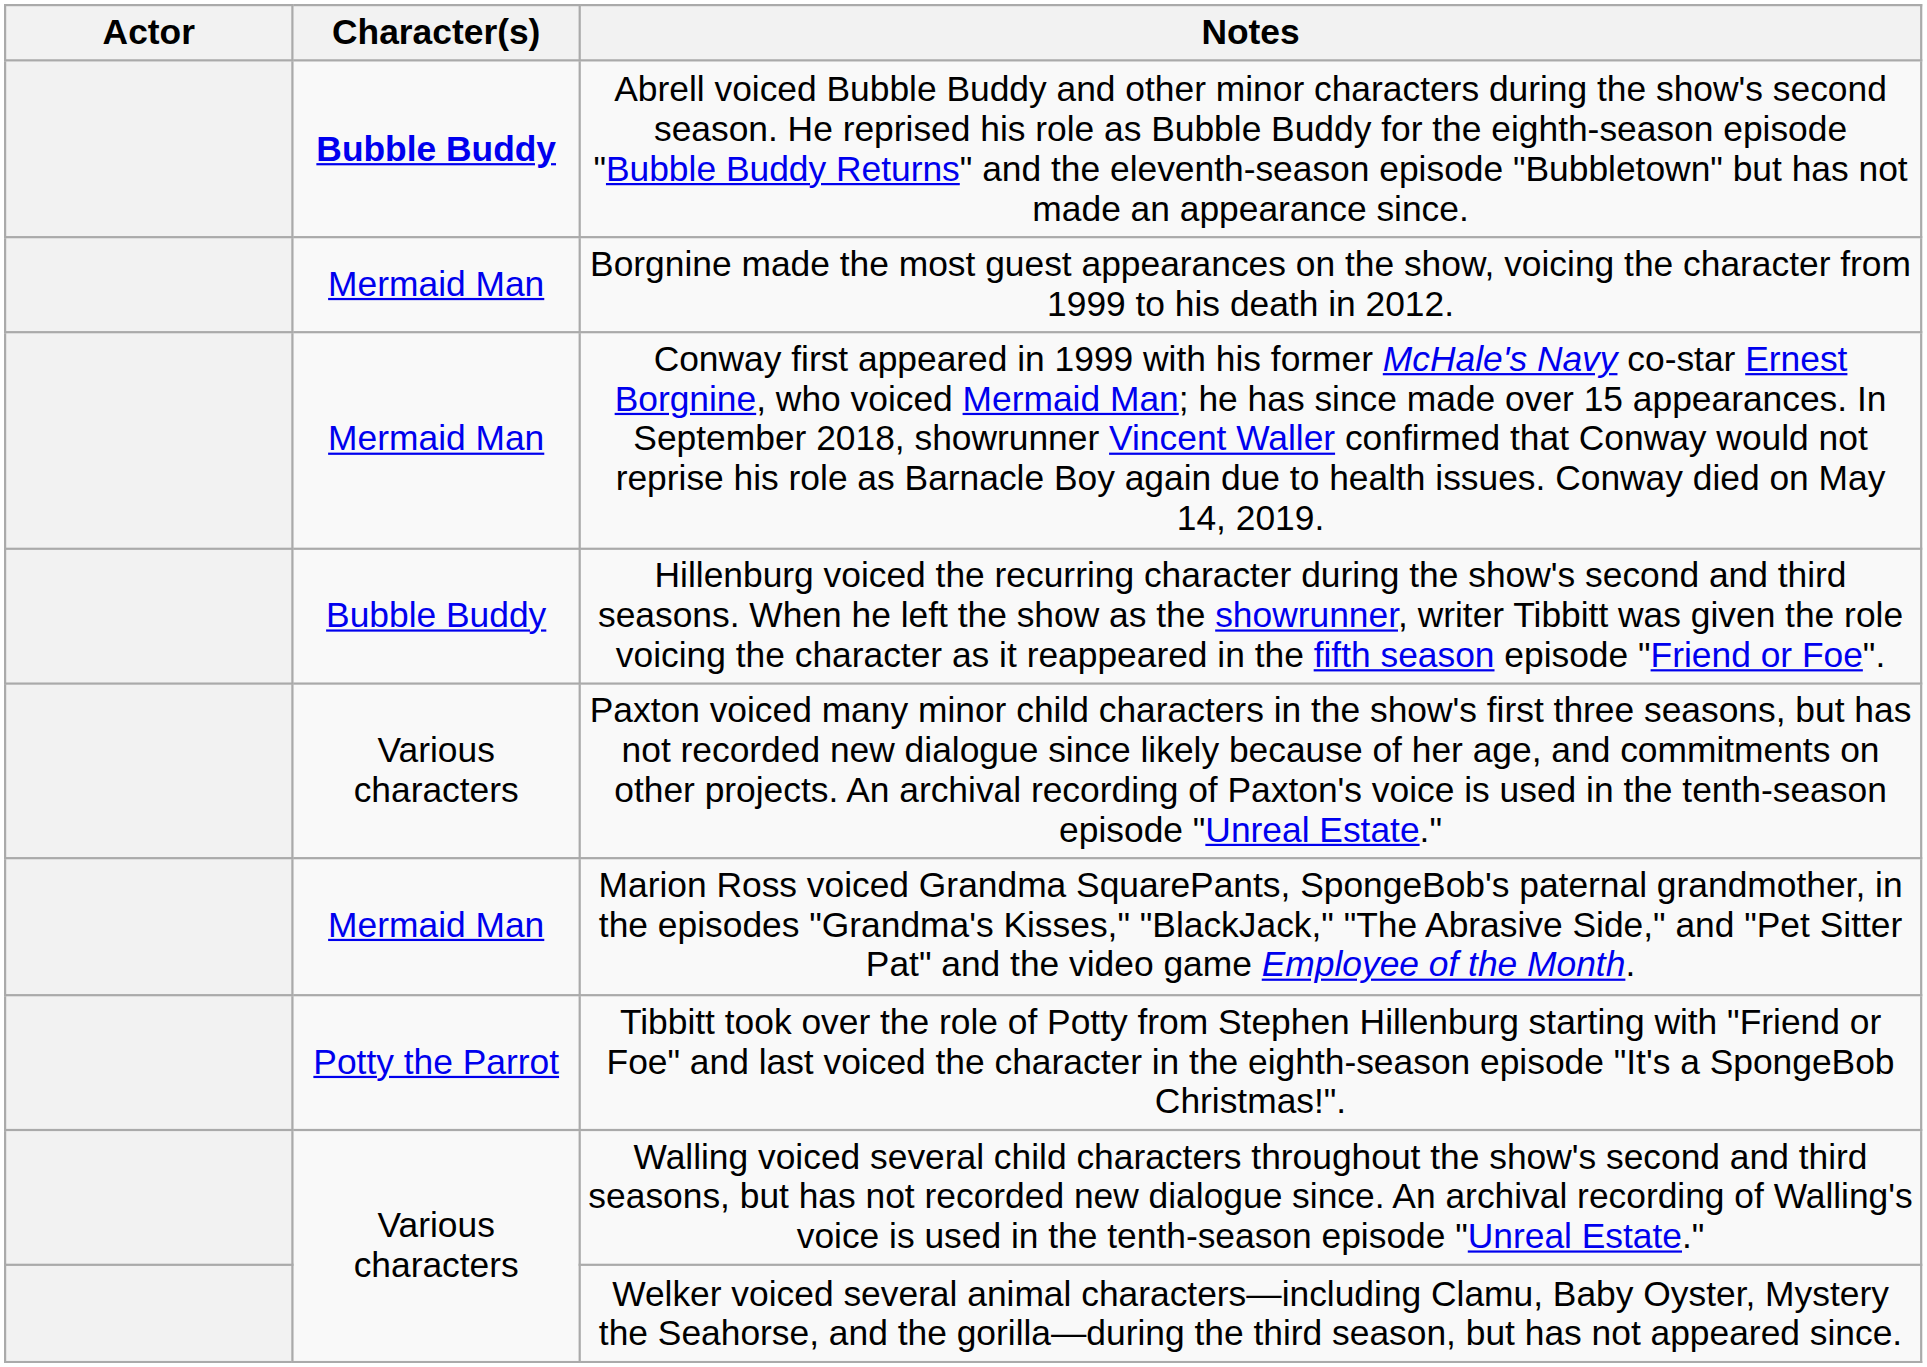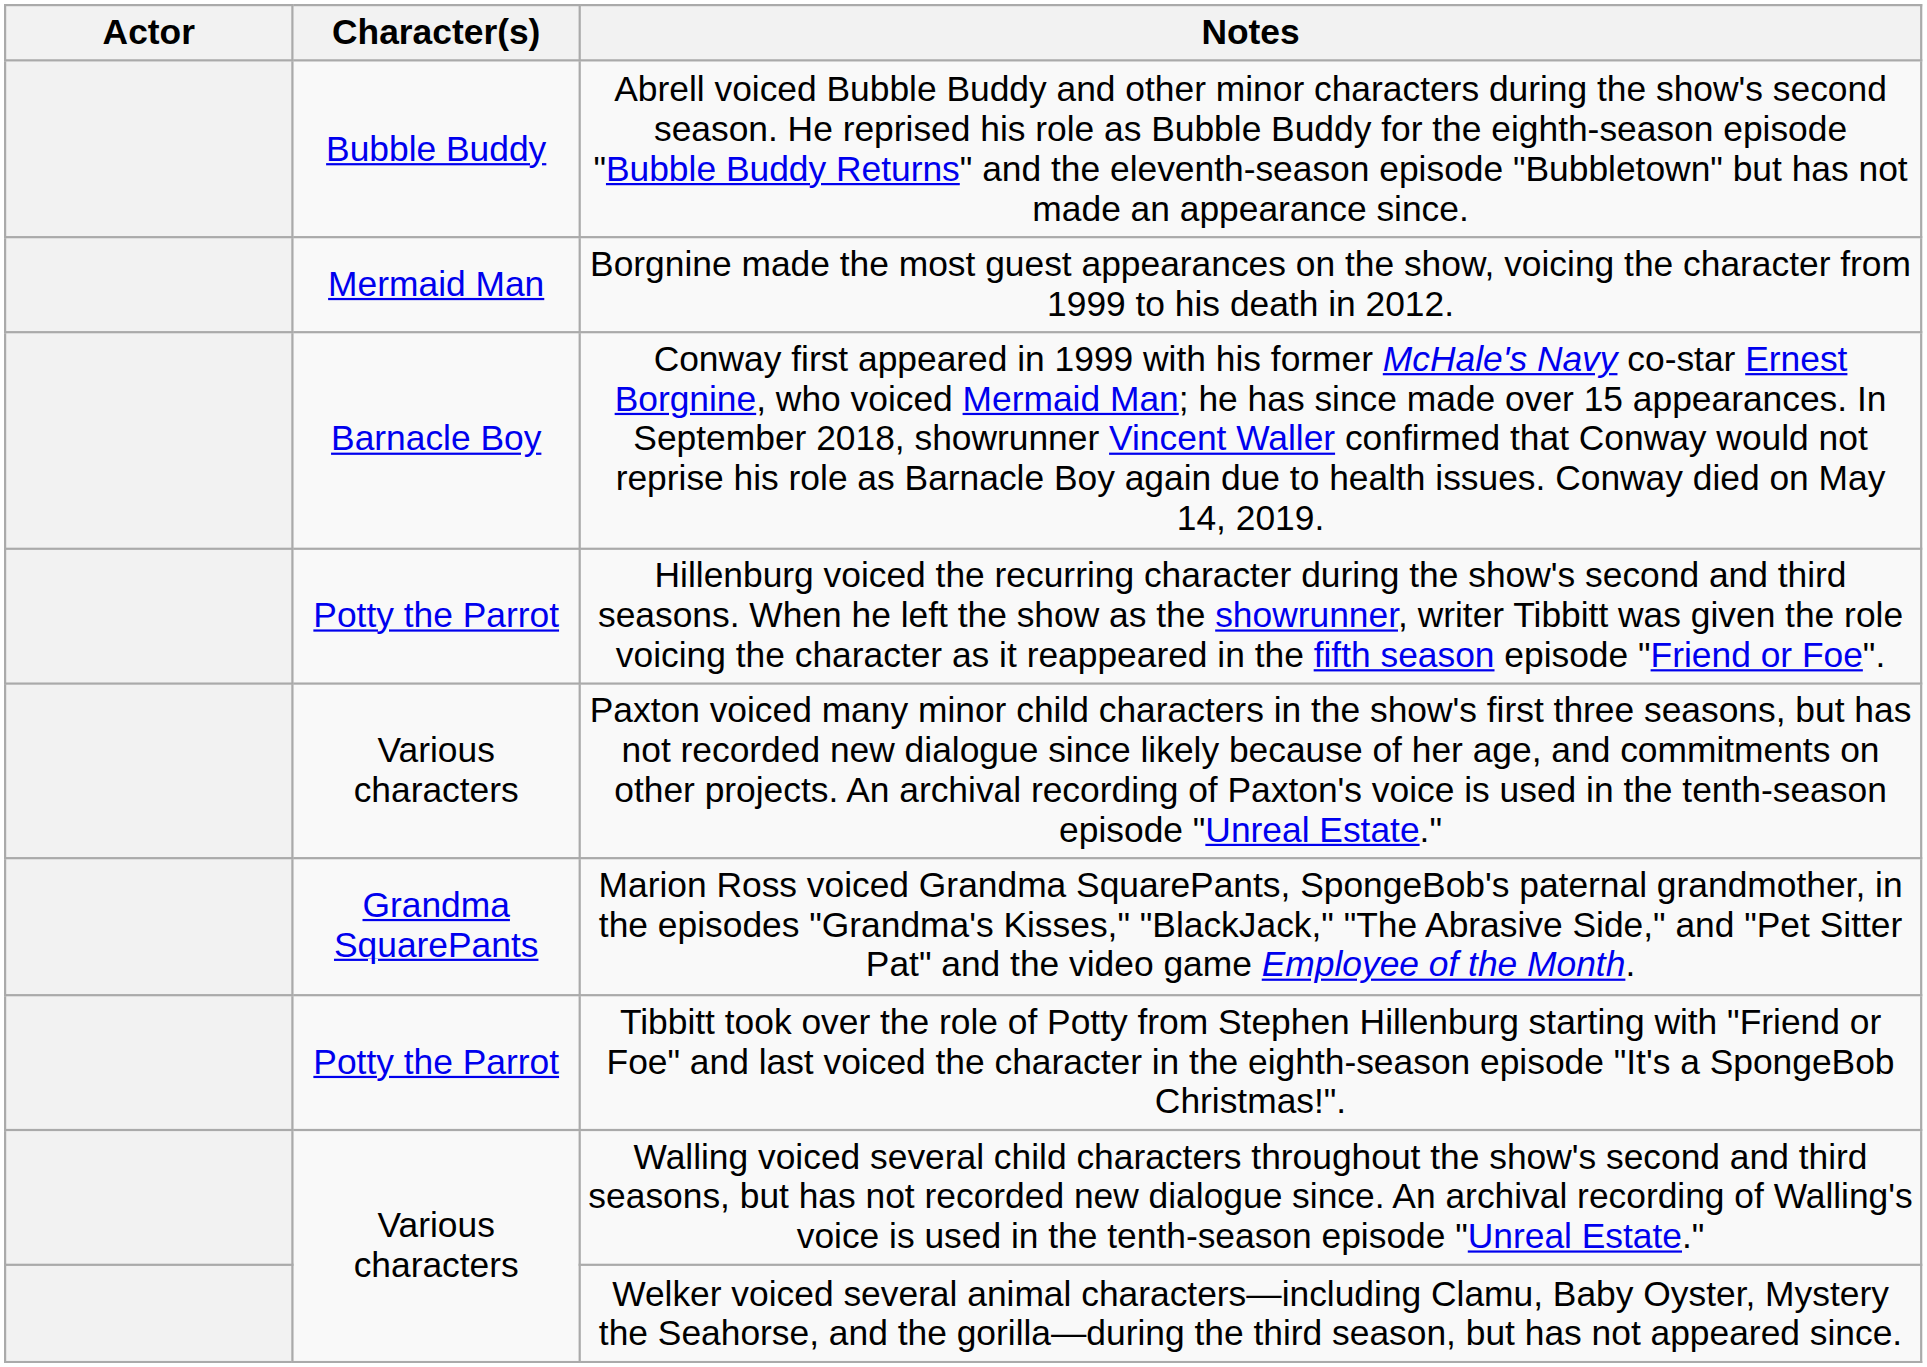row 2 | Character(s): bold -> normal
row 4 | Character(s): Mermaid Man -> Barnacle Boy
row 5 | Character(s): Bubble Buddy -> Potty the Parrot
row 7 | Character(s): Mermaid Man -> Grandma SquarePants
